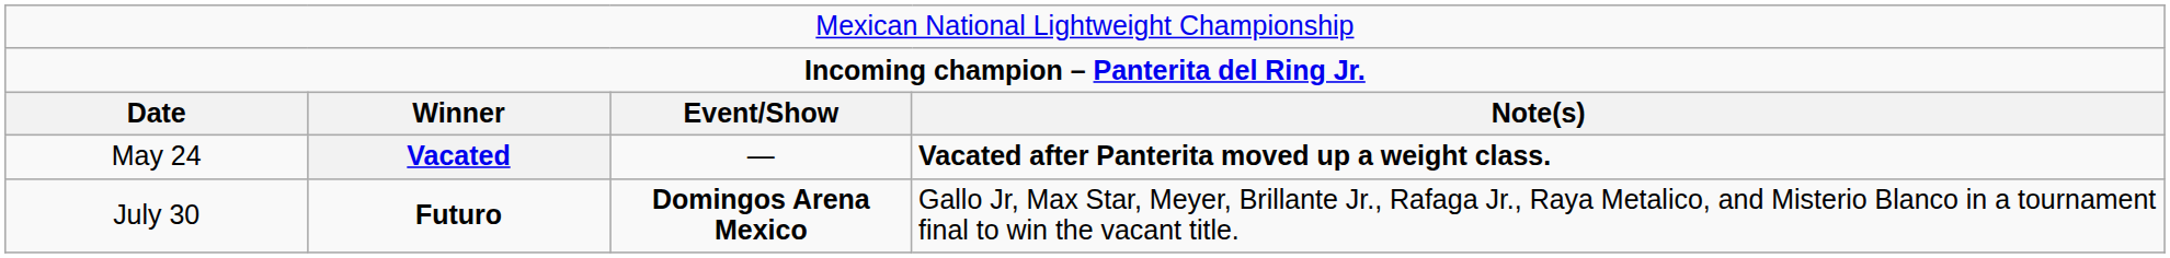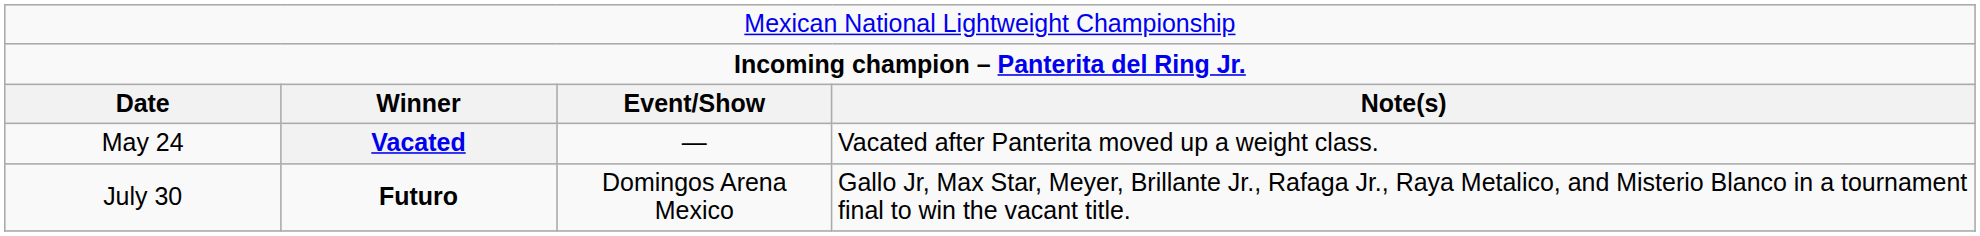May 24 | column 4: bold -> normal
July 30 | column 3: bold -> normal
